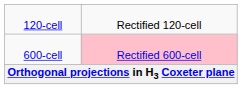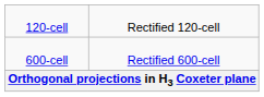600-cell | column 2: pink background -> no background
